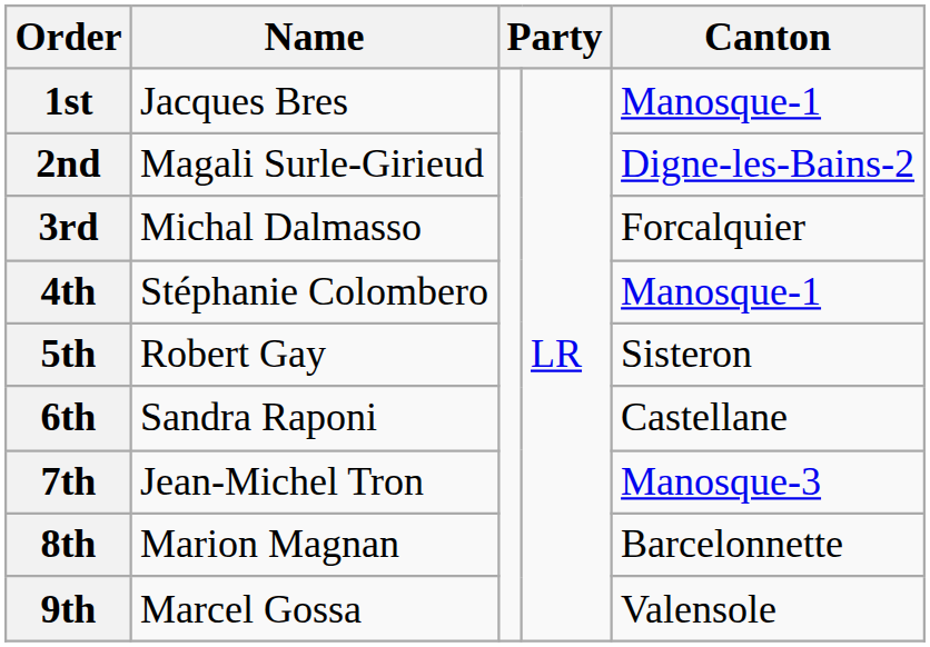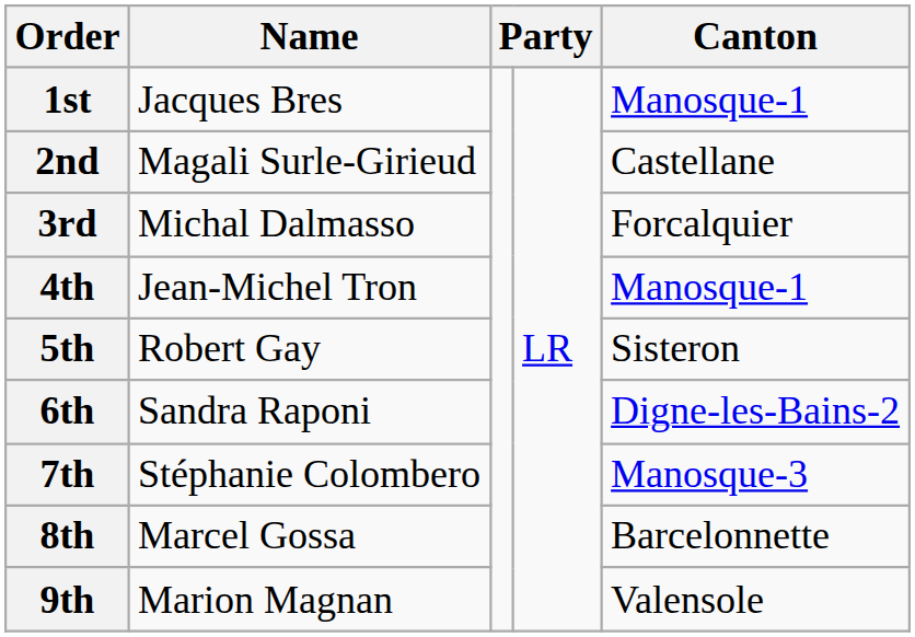2nd | Canton: Digne-les-Bains-2 -> Castellane
4th | Name: Stéphanie Colombero -> Jean-Michel Tron
6th | Canton: Castellane -> Digne-les-Bains-2
7th | Name: Jean-Michel Tron -> Stéphanie Colombero
8th | Name: Marion Magnan -> Marcel Gossa
9th | Name: Marcel Gossa -> Marion Magnan
